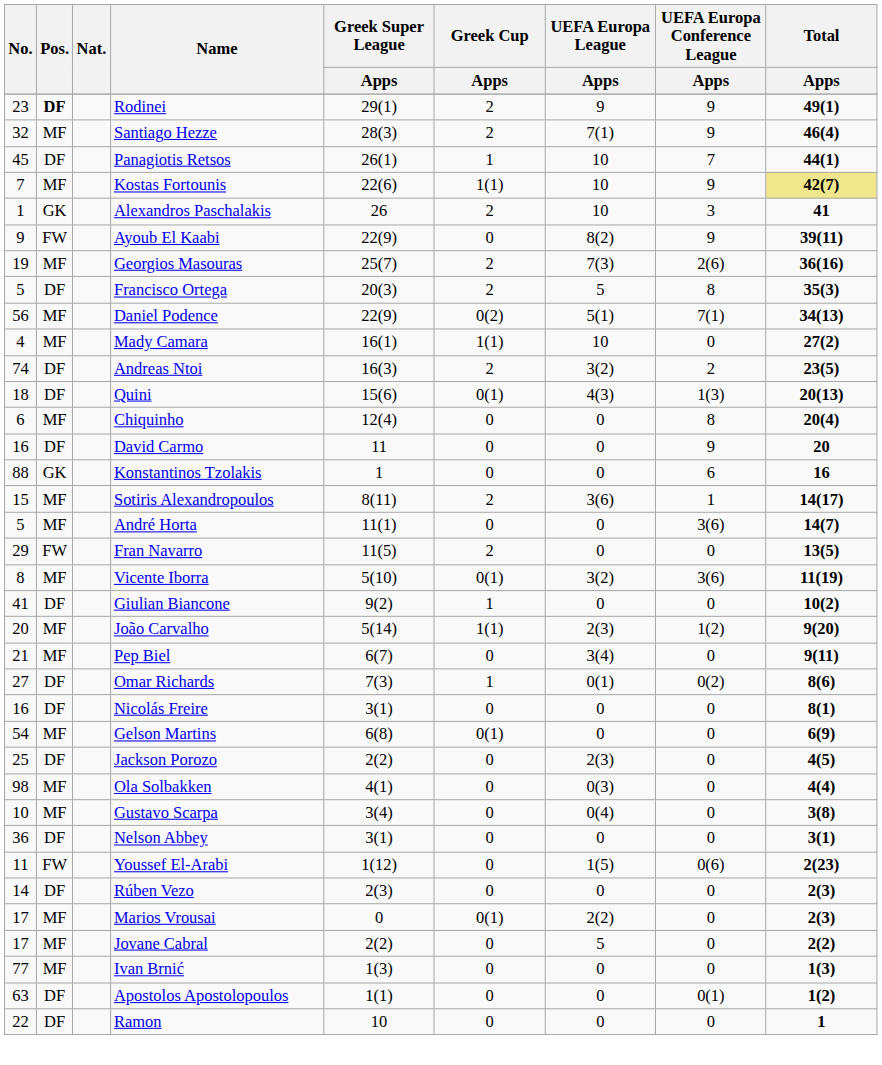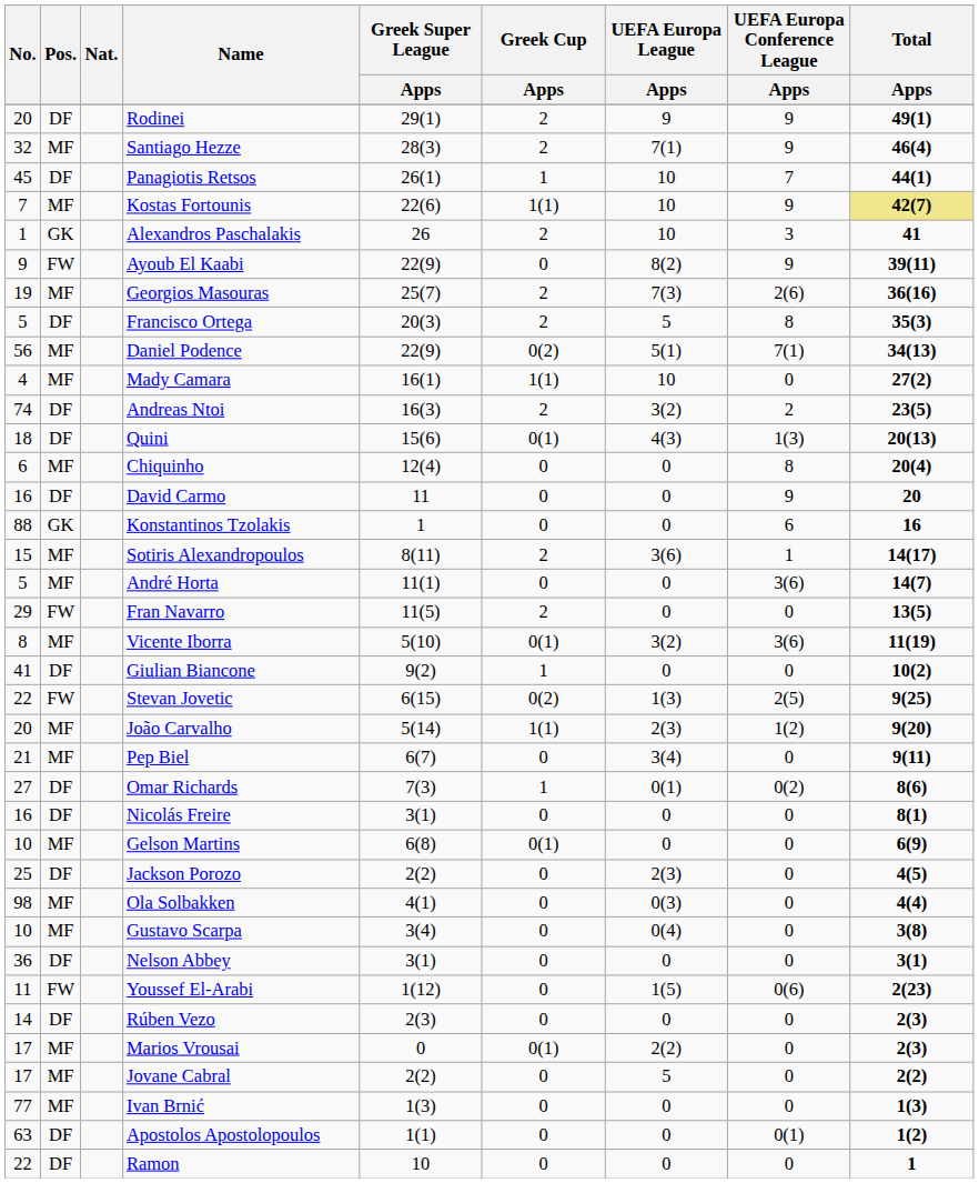Rodinei | No.: 23 -> 20
Rodinei | Pos.: bold -> normal
+ row: 22 | FW | Stevan Jovetic | 6(15) | 0(2) | 1(3) | 2(5) | 9(25)
Gelson Martins | No.: 54 -> 10
